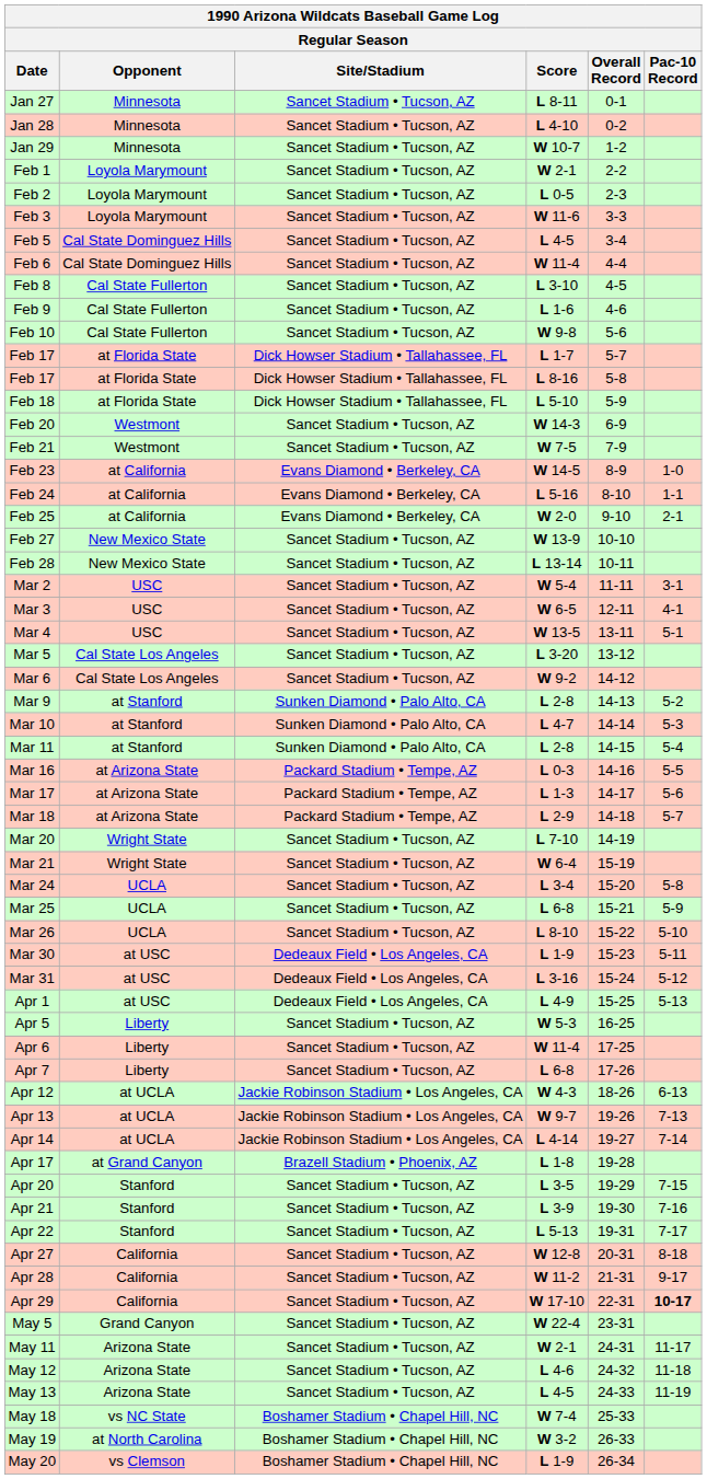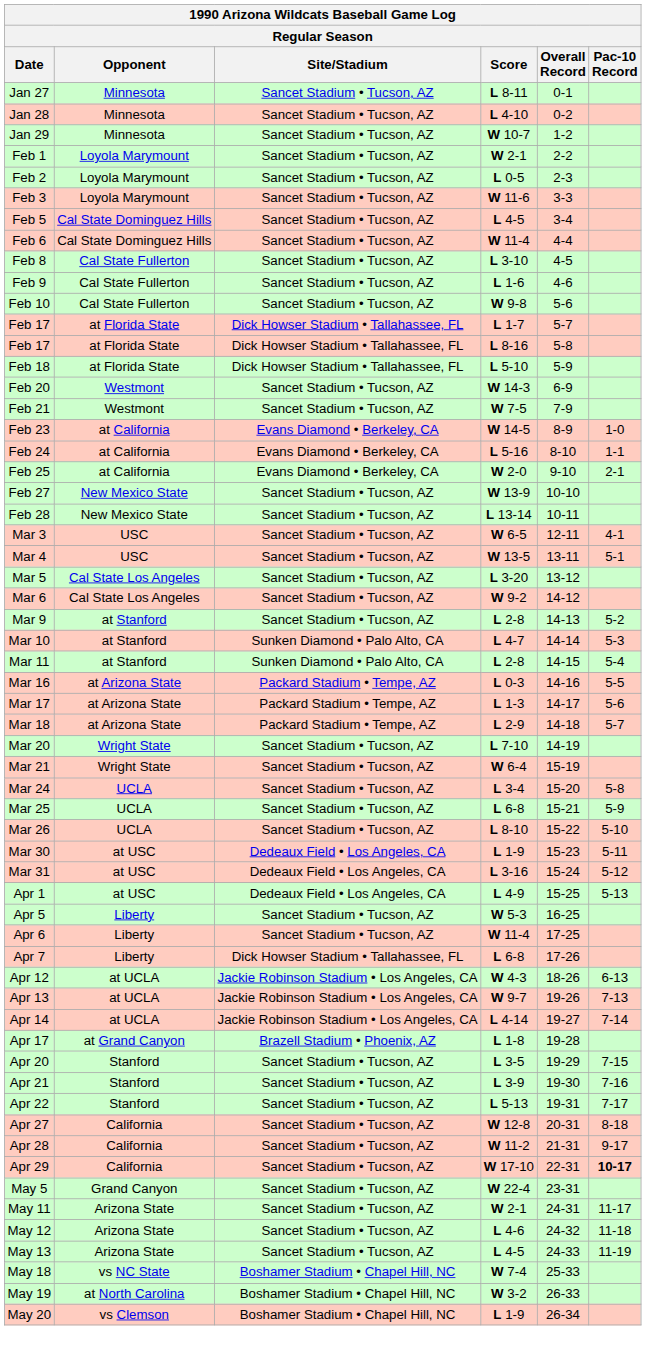- row: Mar 2 | USC | Sancet Stadium • Tucson, AZ | W 5-4 | 11-11 | 3-1
Mar 9 | Site/Stadium: Sunken Diamond • Palo Alto, CA -> Sancet Stadium • Tucson, AZ
Apr 7 | Site/Stadium: Sancet Stadium • Tucson, AZ -> Dick Howser Stadium • Tallahassee, FL
